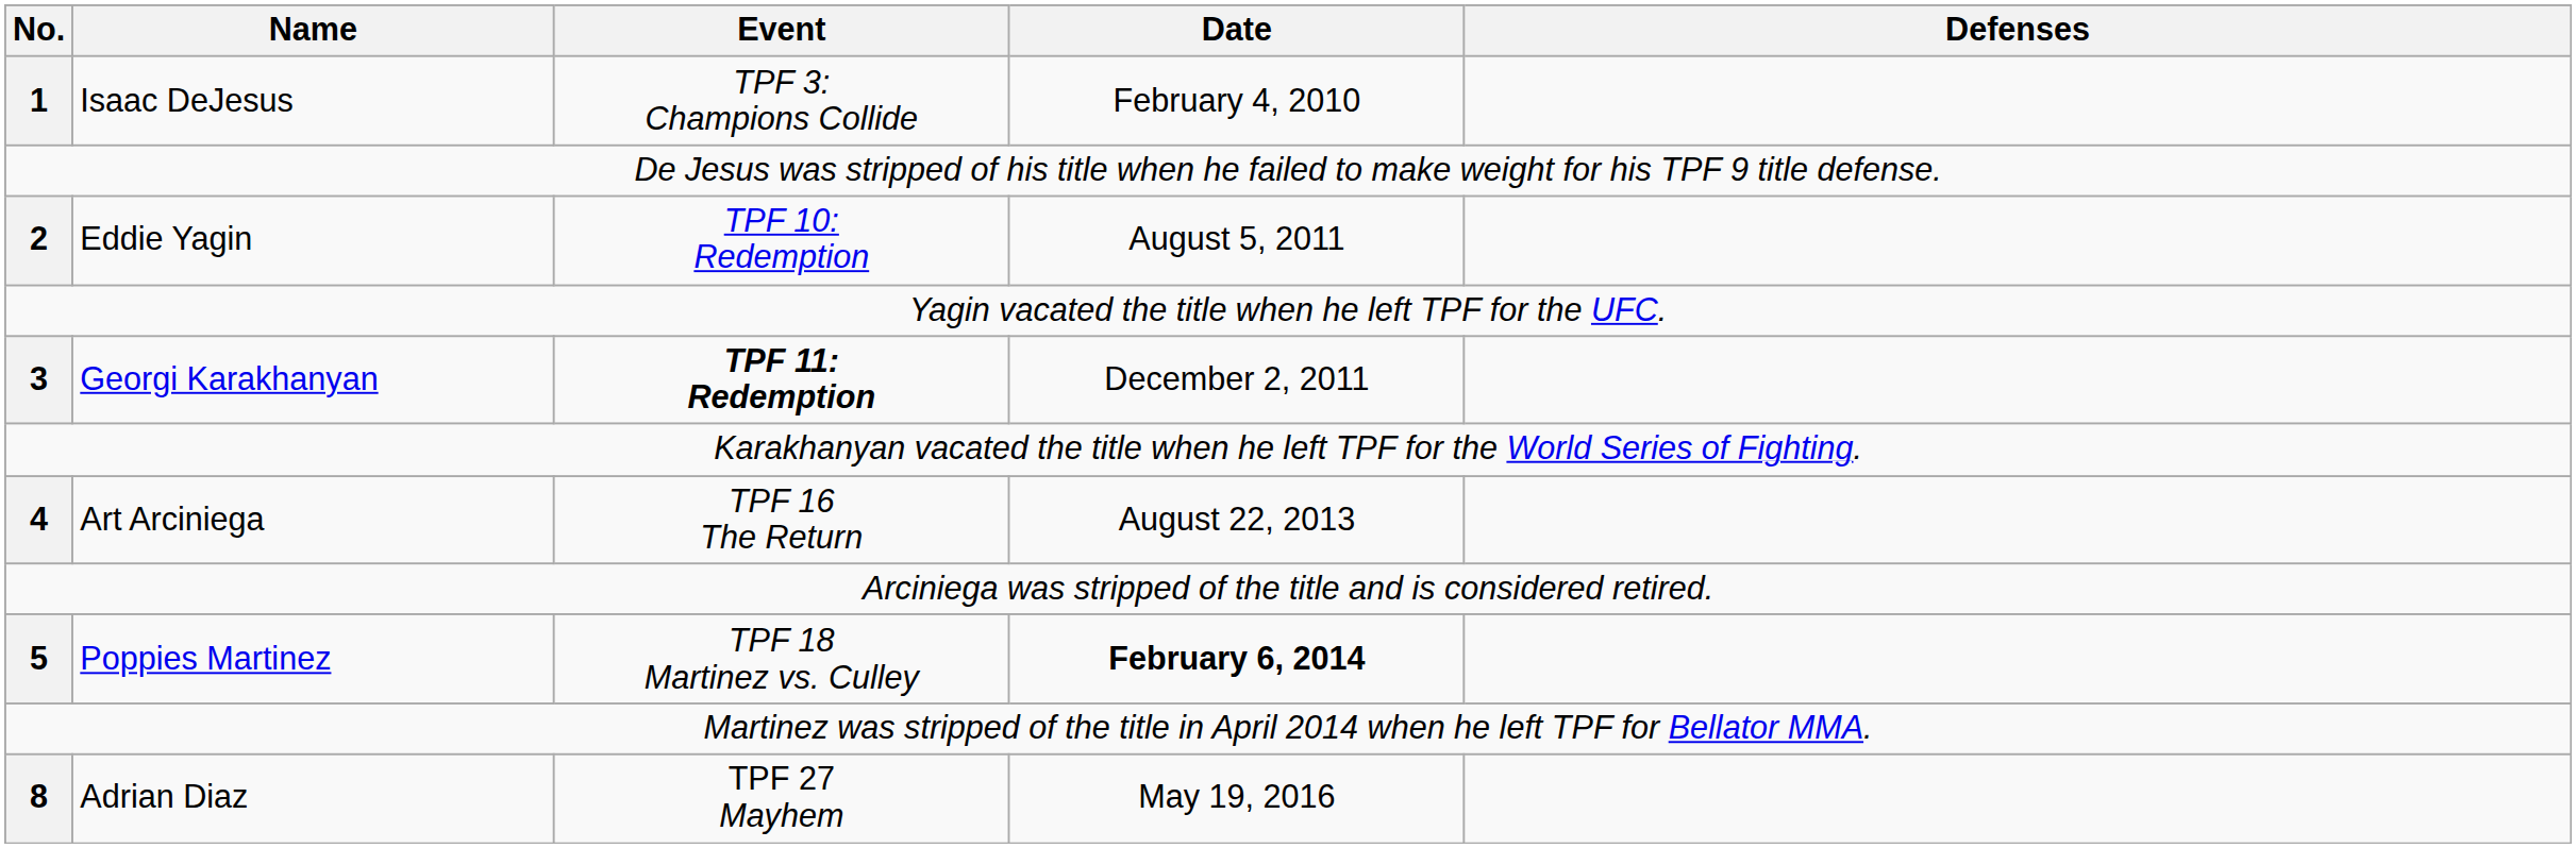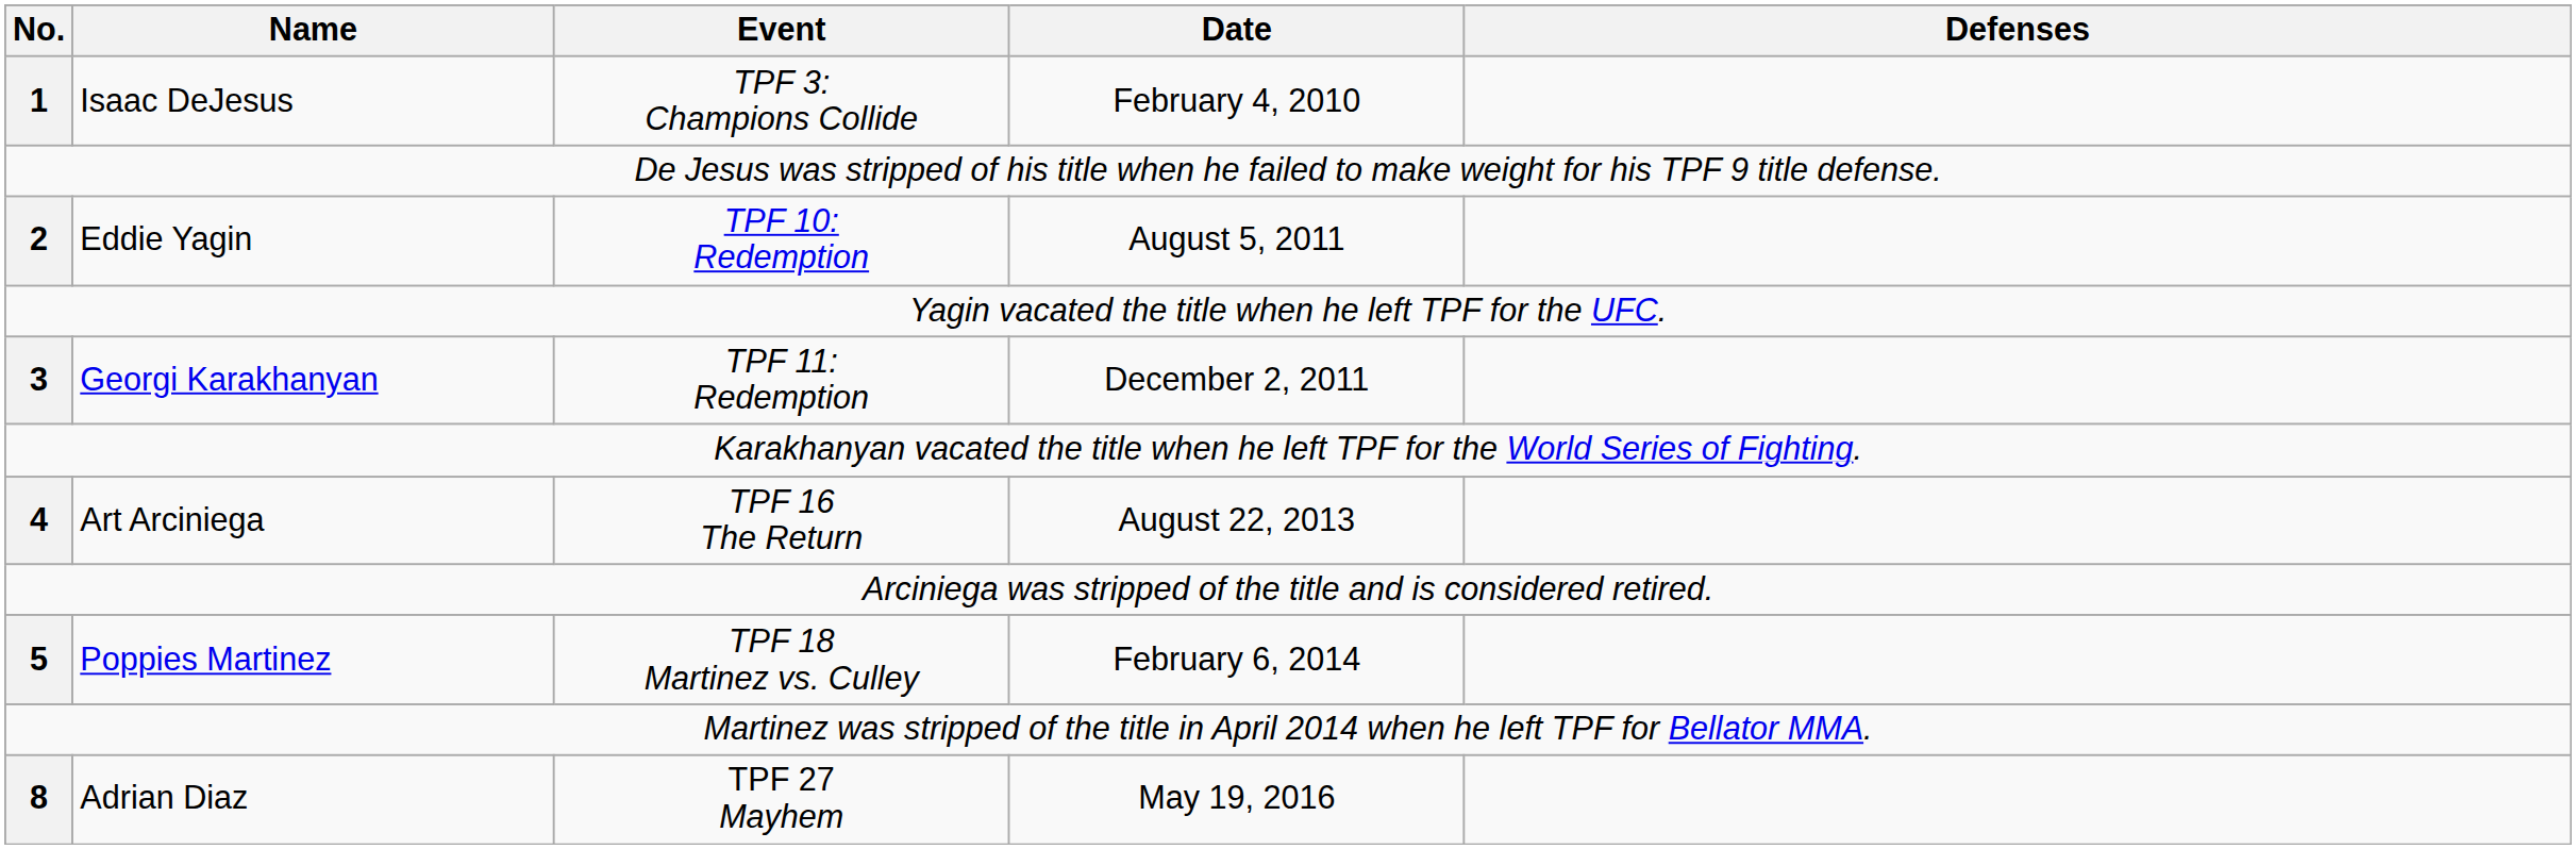Georgi Karakhanyan | Event: bold -> normal
Poppies Martinez | Date: bold -> normal
